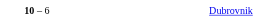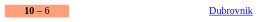Dubrovnik | column 1: no background -> lightsalmon background
